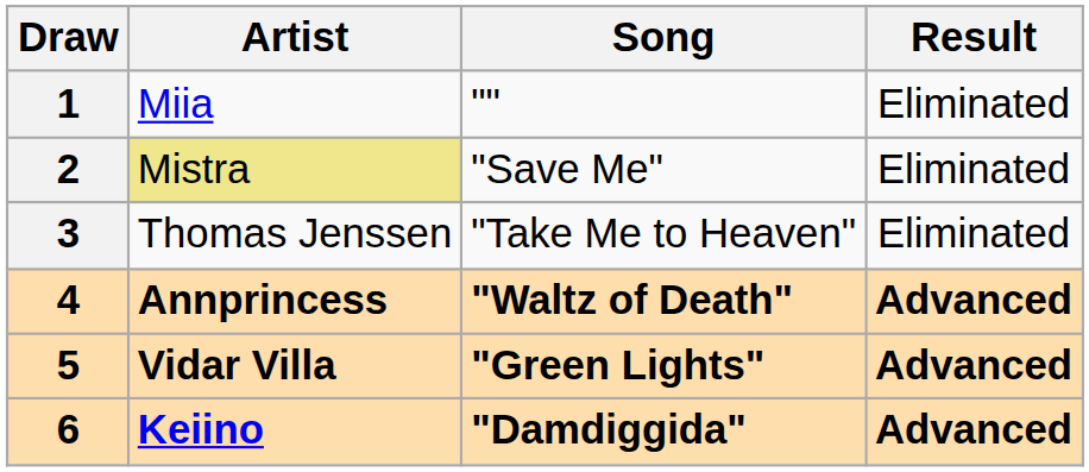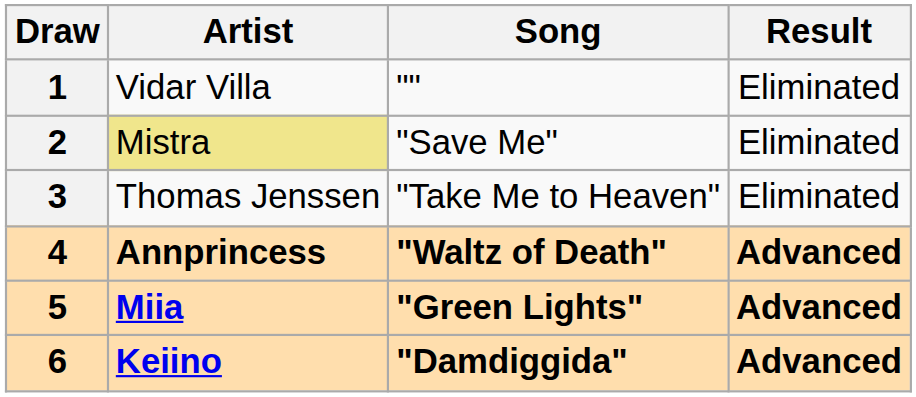1 | Artist: Miia -> Vidar Villa
5 | Artist: Vidar Villa -> Miia
